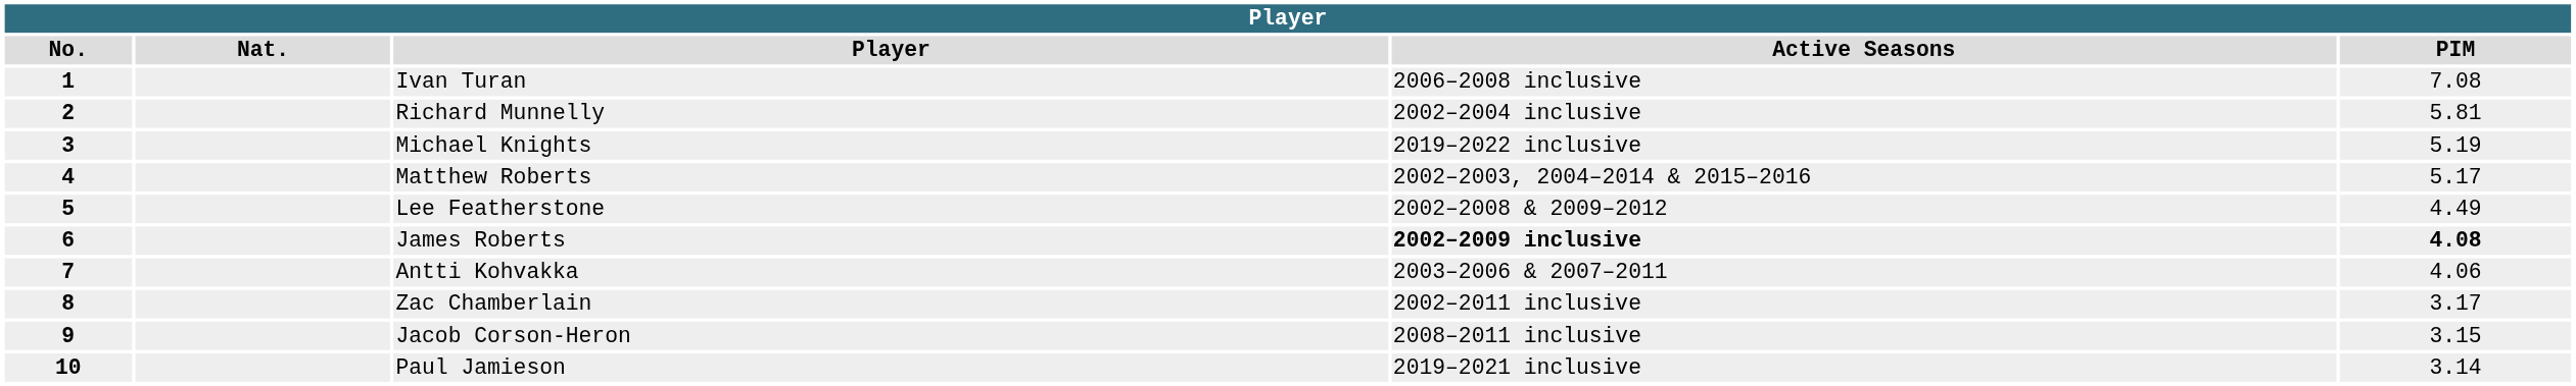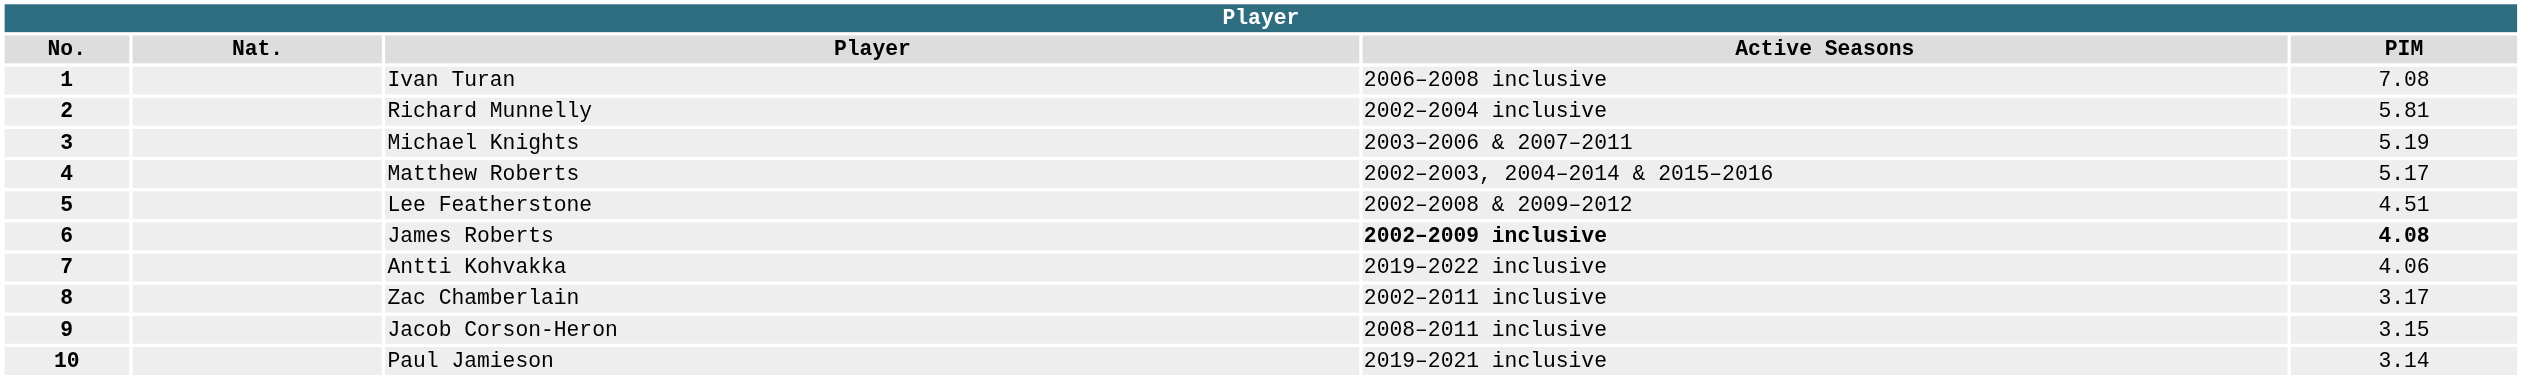Michael Knights | Active Seasons: 2019–2022 inclusive -> 2003–2006 & 2007–2011
Lee Featherstone | PIM: 4.49 -> 4.51
Antti Kohvakka | Active Seasons: 2003–2006 & 2007–2011 -> 2019–2022 inclusive
